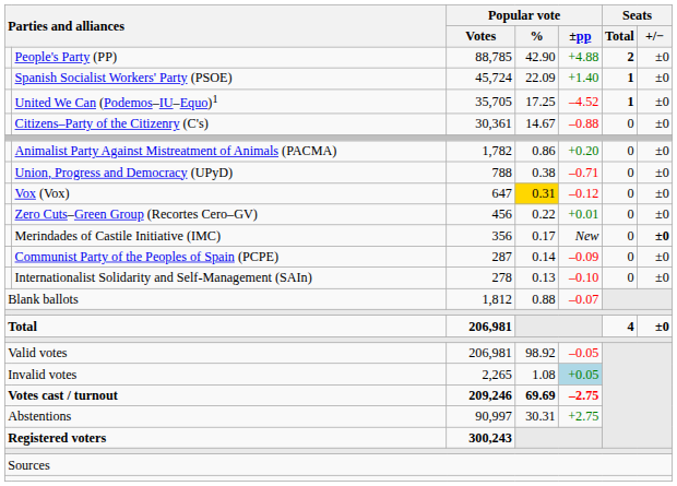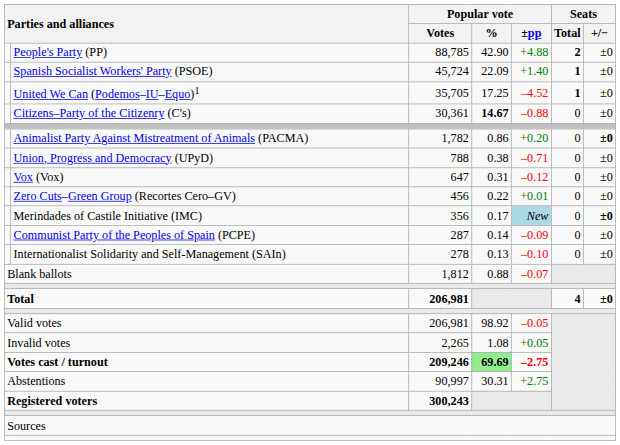Citizens–Party of the Citizenry (C's) | Popular vote / %: normal -> bold
Animalist Party Against Mistreatment of Animals (PACMA) | Seats / +/−: normal -> bold
Vox (Vox) | Popular vote / %: gold background -> no background
Merindades of Castile Initiative (IMC) | Popular vote / ±pp: no background -> lightblue background
Invalid votes | Popular vote / ±pp: lightblue background -> no background
Votes cast / turnout | Popular vote / %: no background -> lightgreen background
